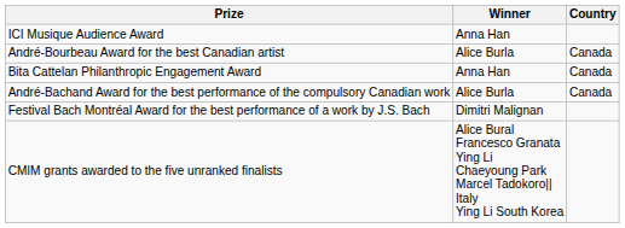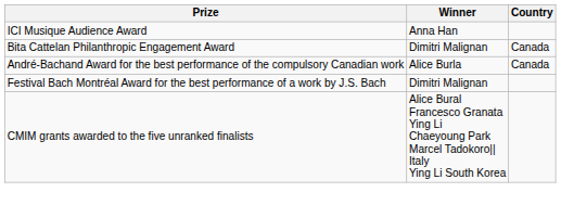- row: André-Bourbeau Award for the best Canadian artist | Alice Burla | Canada
Bita Cattelan Philanthropic Engagement Award | Winner: Anna Han -> Dimitri Malignan
